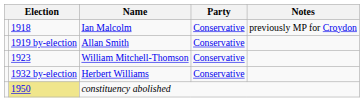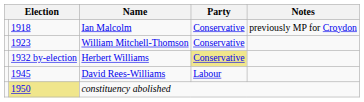- row: 1919 by-election | Allan Smith | Conservative
Herbert Williams | Party: no background -> khaki background
+ row: 1945 | David Rees-Williams | Labour
